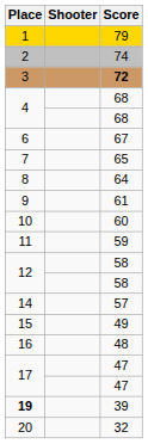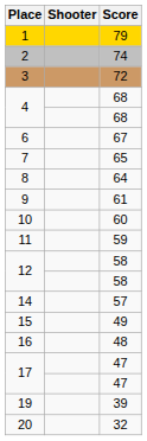3 | Score: bold -> normal
19 | Place: bold -> normal
